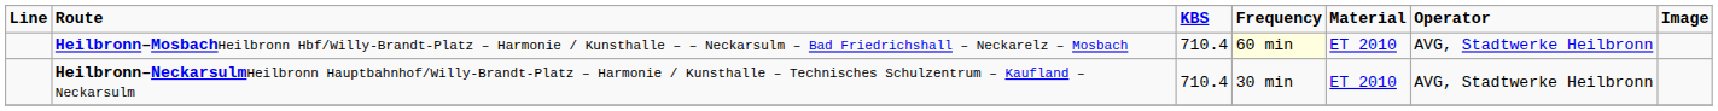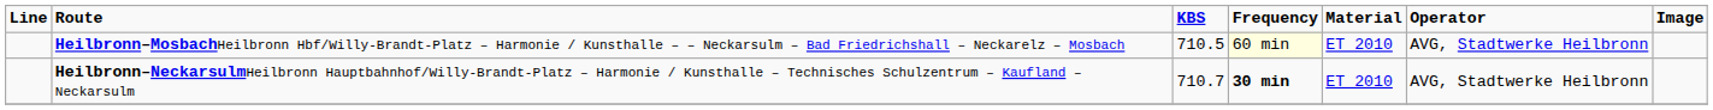row 2 | column 3: 710.4 -> 710.5
row 3 | column 3: 710.4 -> 710.7
row 3 | column 4: normal -> bold
